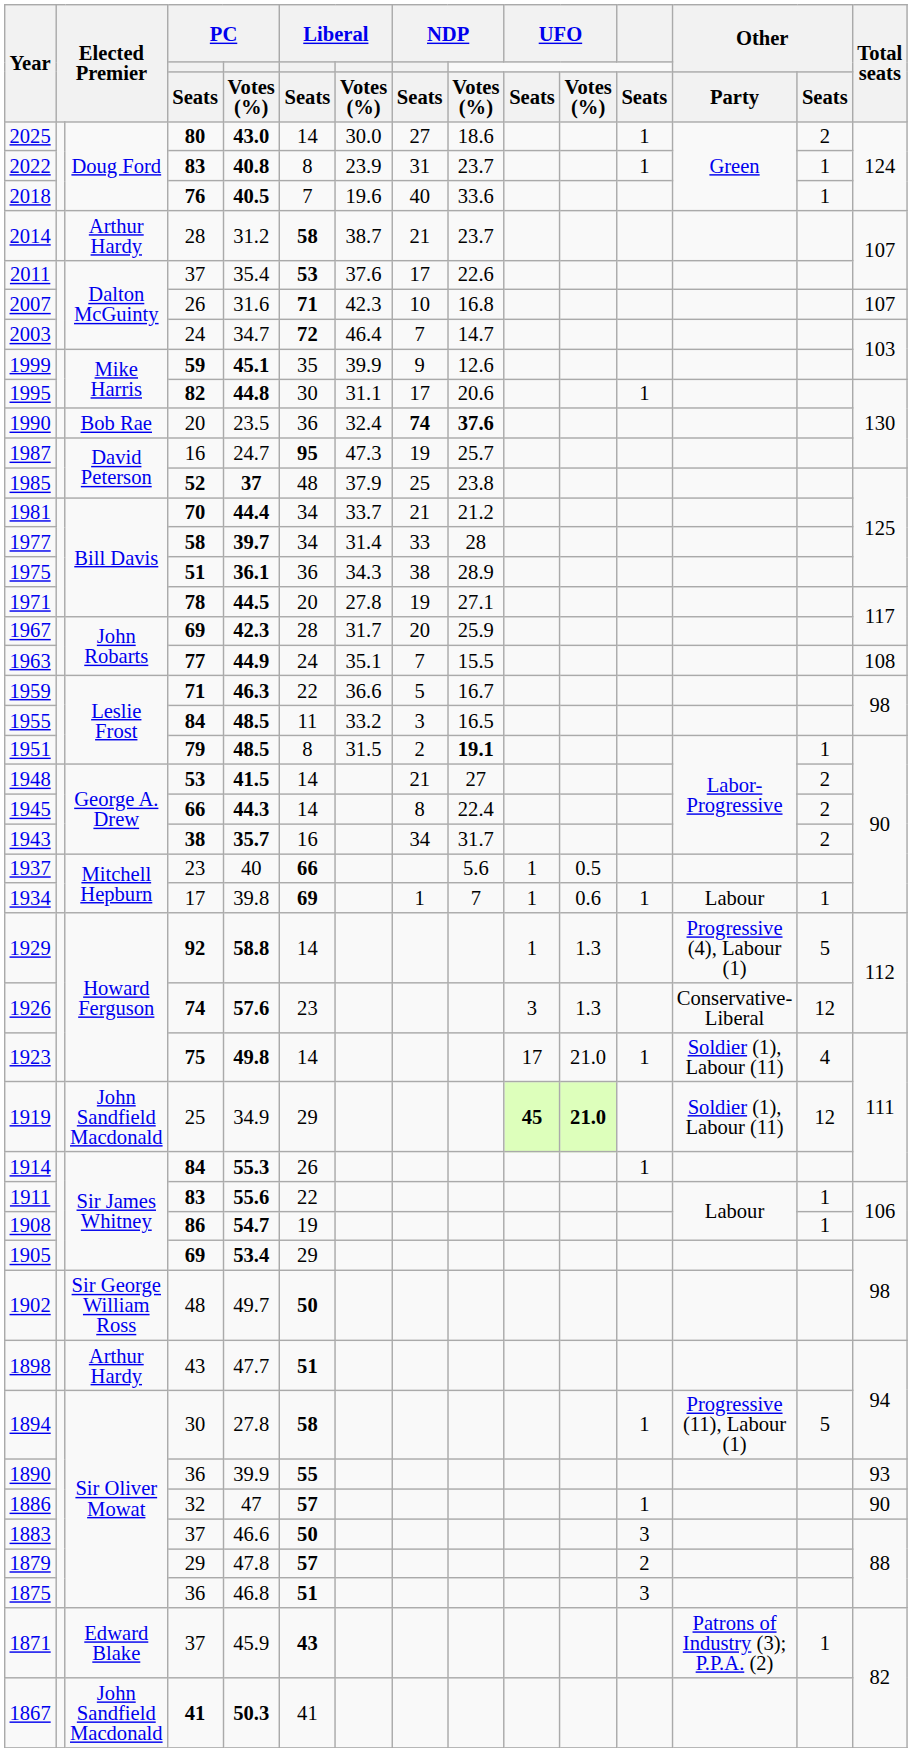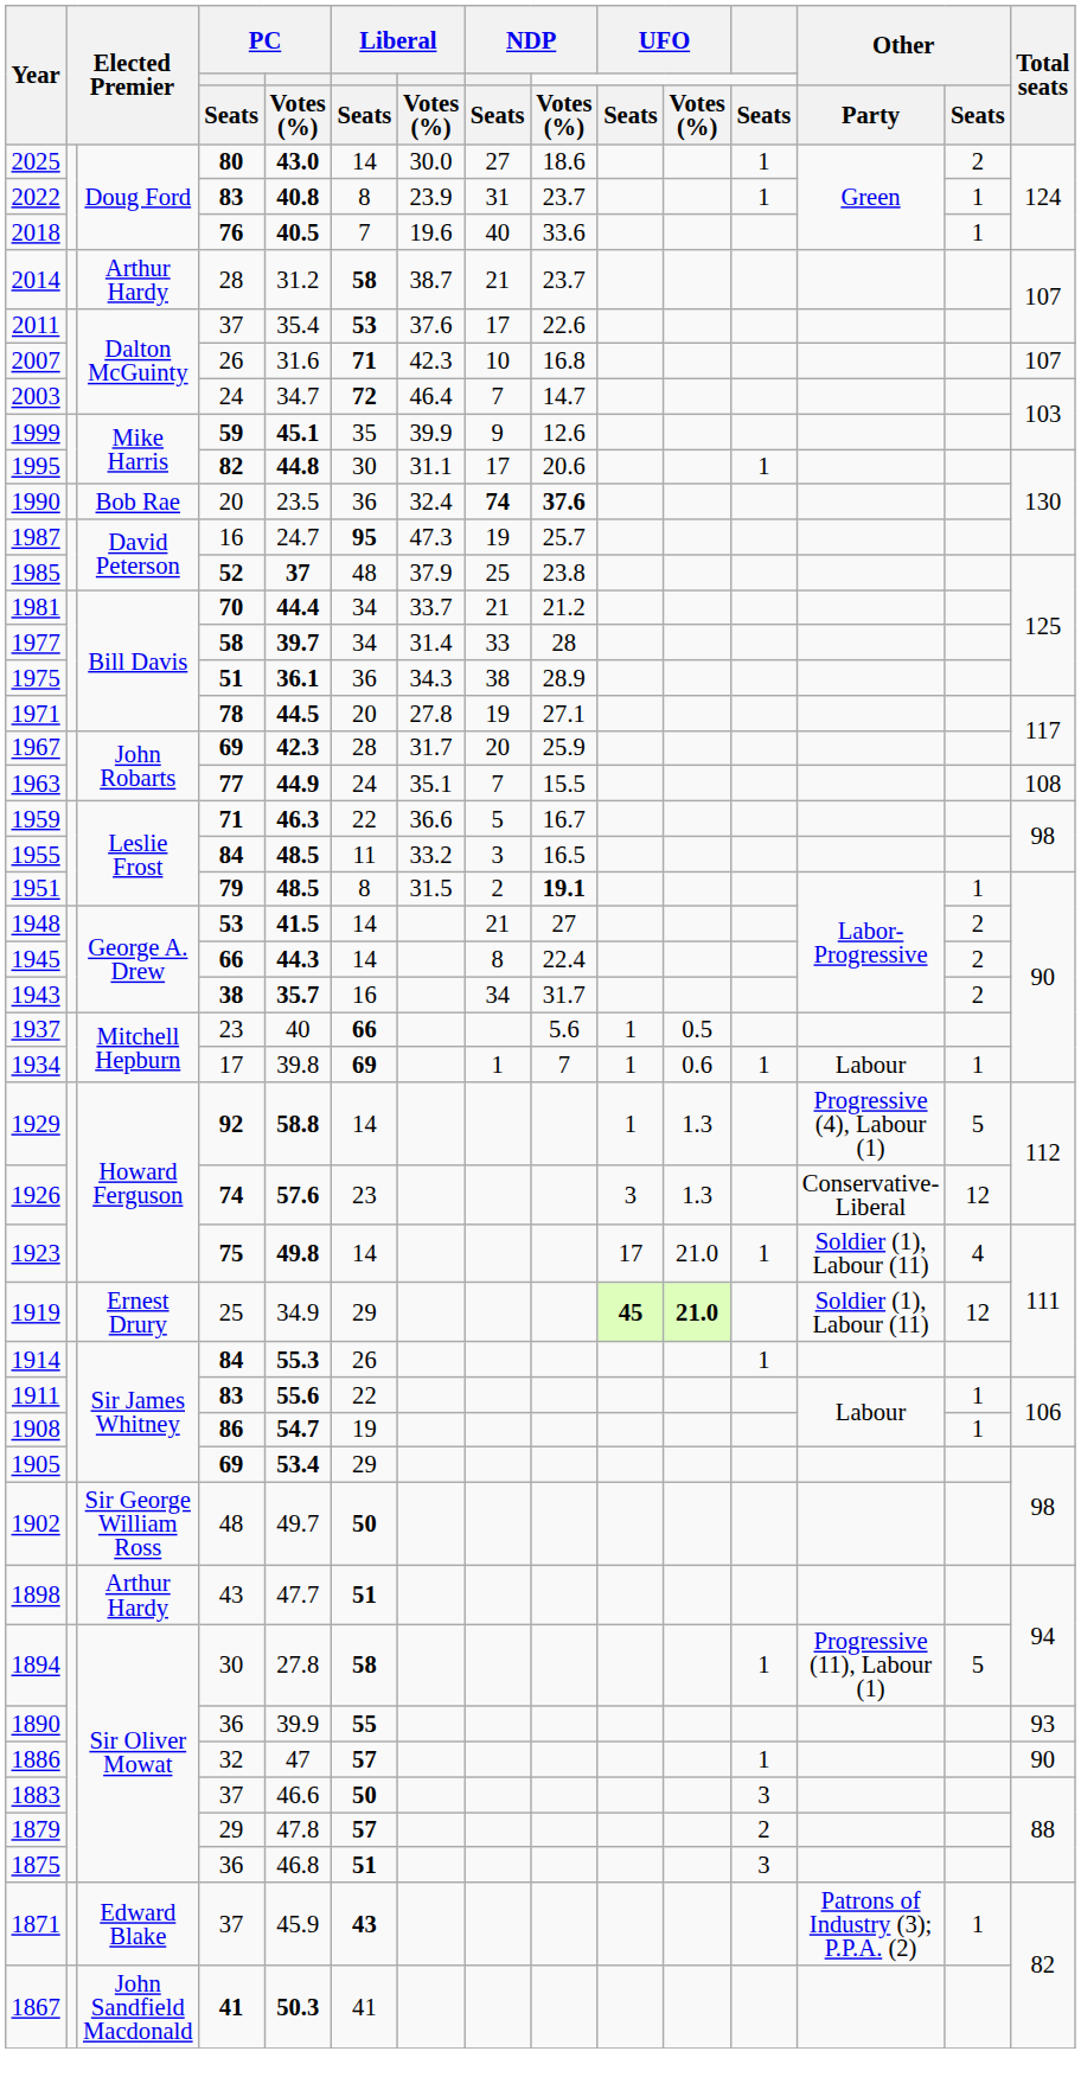1919 | column 3: John Sandfield Macdonald -> Ernest Drury
